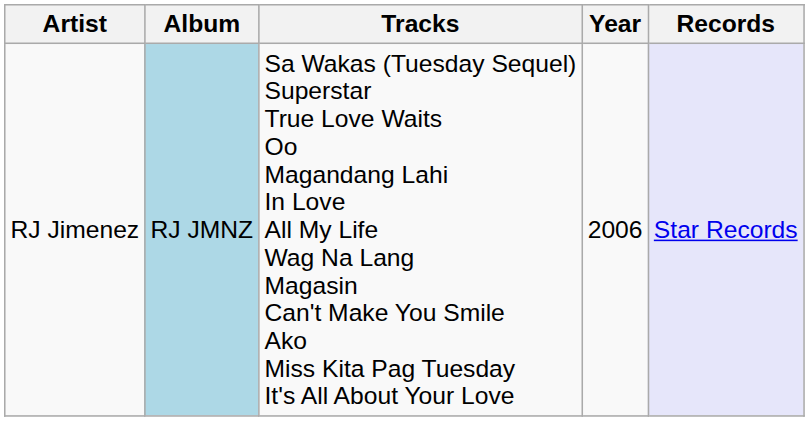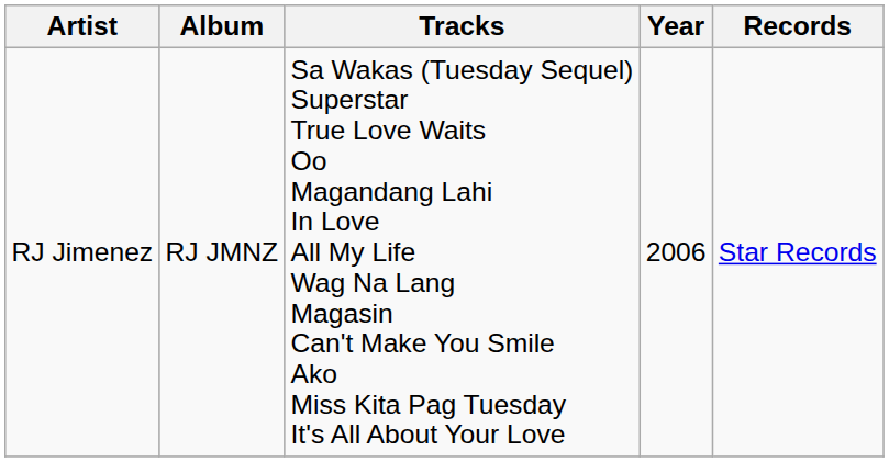row 2 | Album: lightblue background -> no background
row 2 | Records: lavender background -> no background
